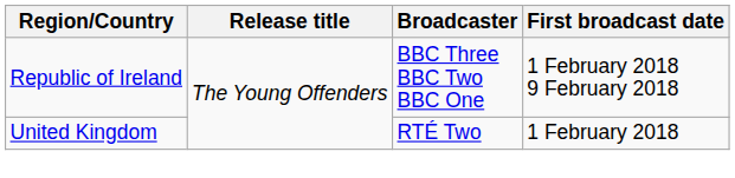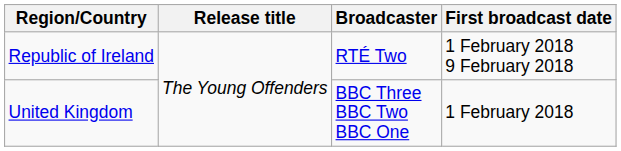Republic of Ireland | Broadcaster: BBC Three BBC Two BBC One -> RTÉ Two
United Kingdom | Broadcaster: RTÉ Two -> BBC Three BBC Two BBC One
